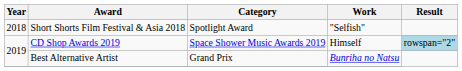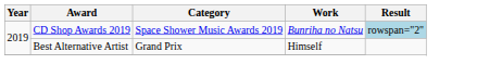- row: 2018 | Short Shorts Film Festival & Asia 2018 | Spotlight Award | "Selfish"
CD Shop Awards 2019 | Work: Himself -> Bunriha no Natsu
Best Alternative Artist | Work: Bunriha no Natsu -> Himself
